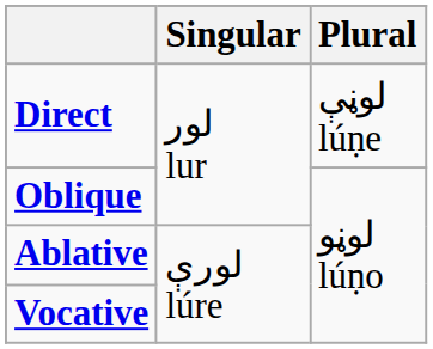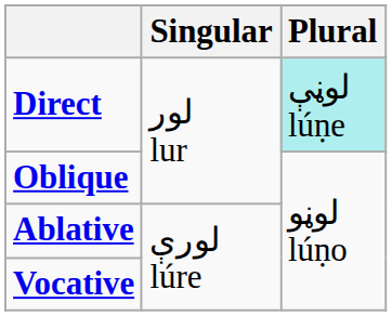Direct | Plural: no background -> paleturquoise background
